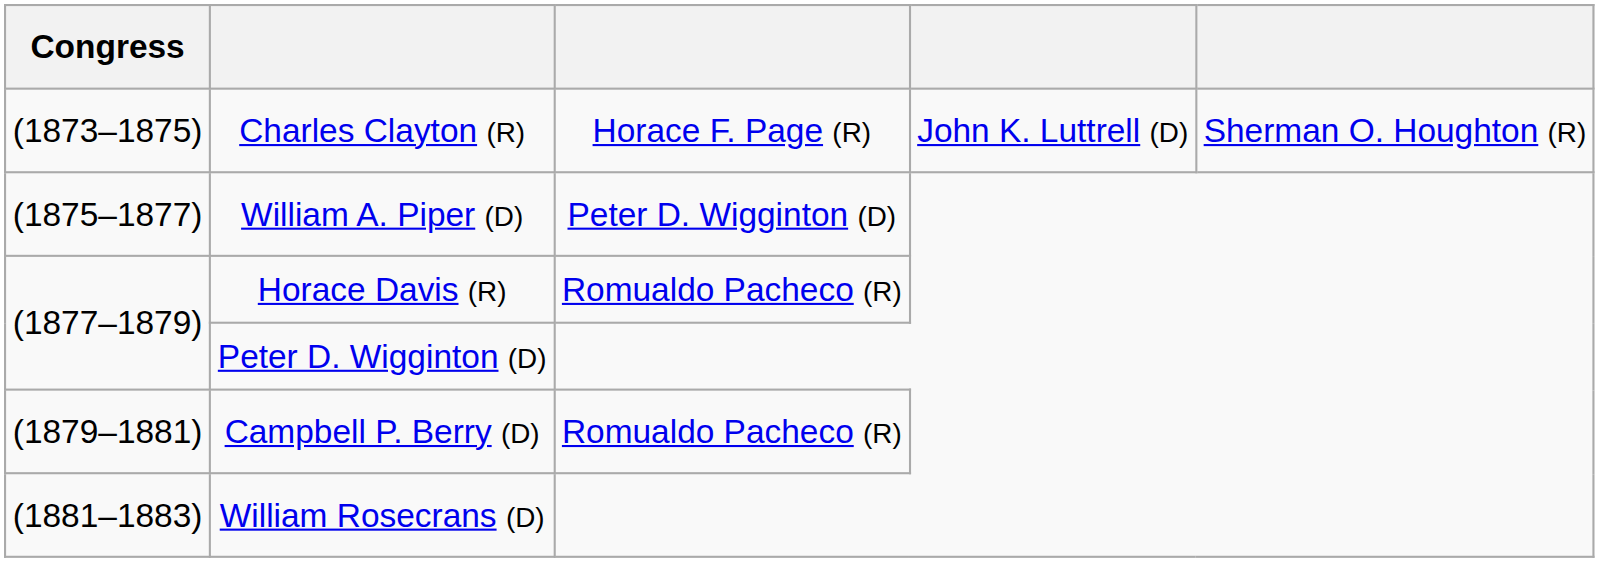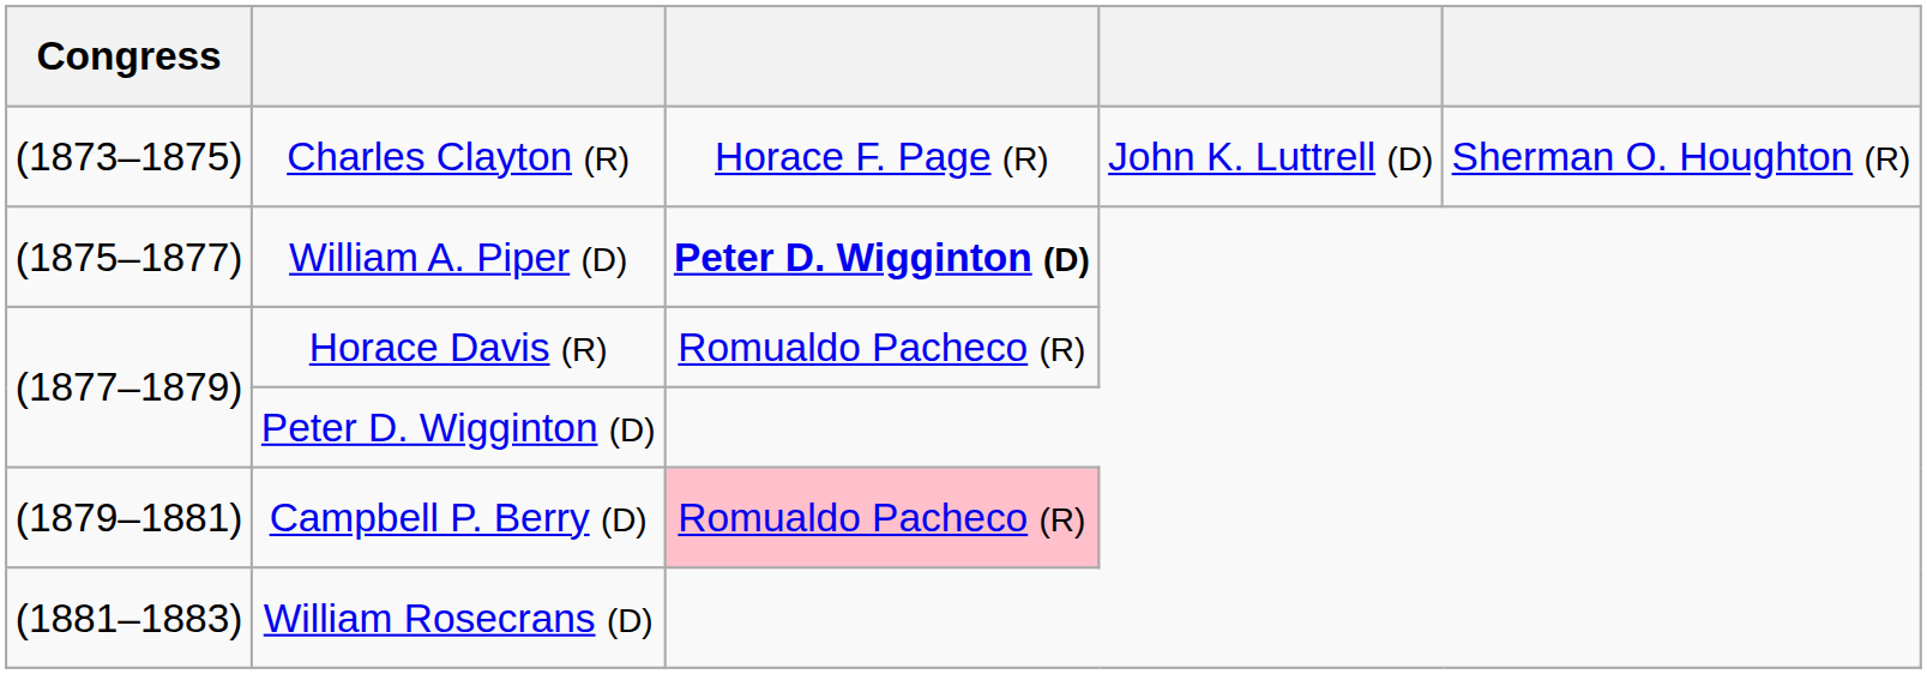William A. Piper (D) | column 3: normal -> bold
Campbell P. Berry (D) | column 3: no background -> pink background
